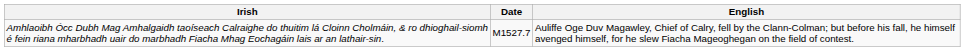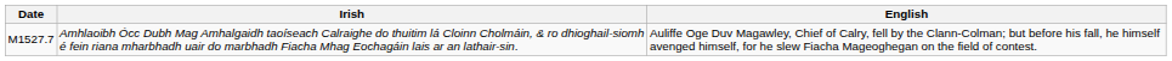columns swapped: Date <-> Irish
